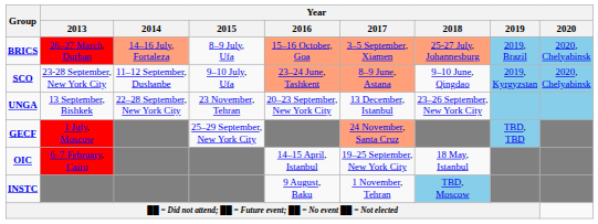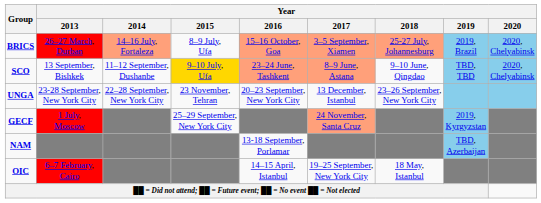SCO | Year / 2013: 23-28 September, New York City -> 13 September, Bishkek
SCO | Year / 2015: no background -> gold background
SCO | Year / 2019: 2019, Kyrgyzstan -> TBD, TBD
UNGA | Year / 2013: 13 September, Bishkek -> 23-28 September, New York City
GECF | Year / 2019: TBD, TBD -> 2019, Kyrgyzstan
+ row: NAM | 13-18 September, Porlamar | TBD, Azerbaijan
- row: INSTC | 9 August, Baku | 1 November, Tehran | TBD, Moscow
